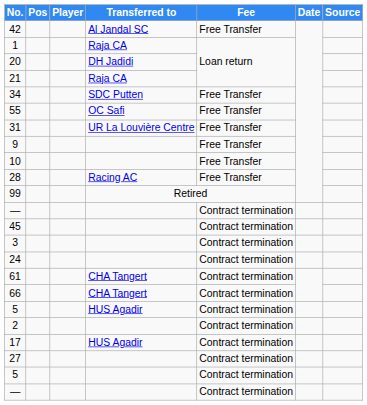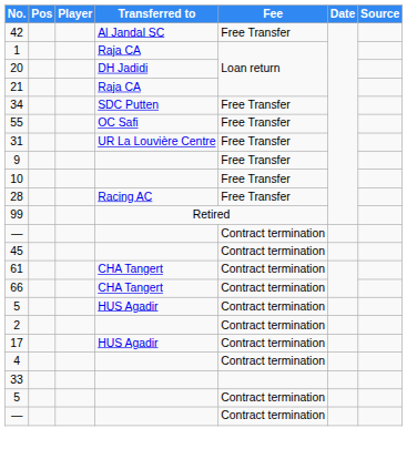- row: 3 | Contract termination
- row: 24 | Contract termination
- row: 27 | Contract termination
+ row: 4 | Contract termination
+ row: 33
